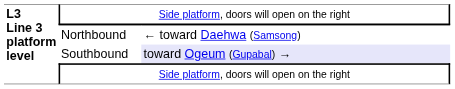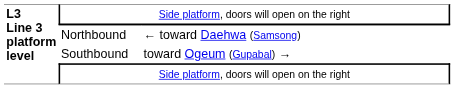Southbound | column 3: lavender background -> no background
